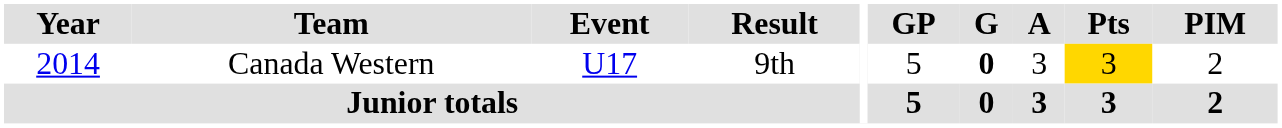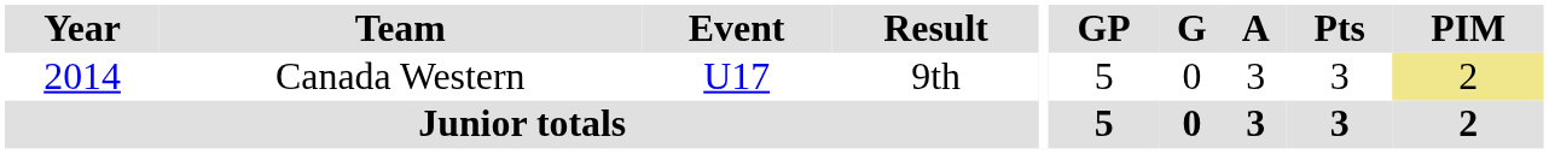Canada Western | G: bold -> normal
Canada Western | Pts: gold background -> no background
Canada Western | PIM: no background -> khaki background
